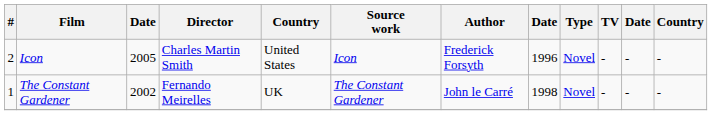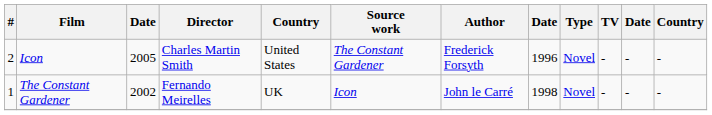row 2 | Source work: Icon -> The Constant Gardener
row 3 | Source work: The Constant Gardener -> Icon
